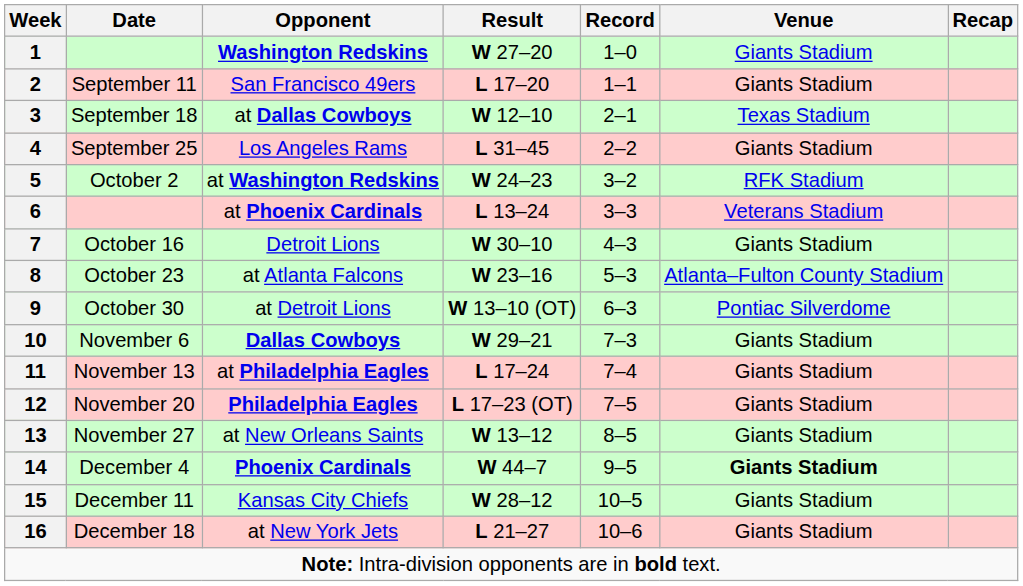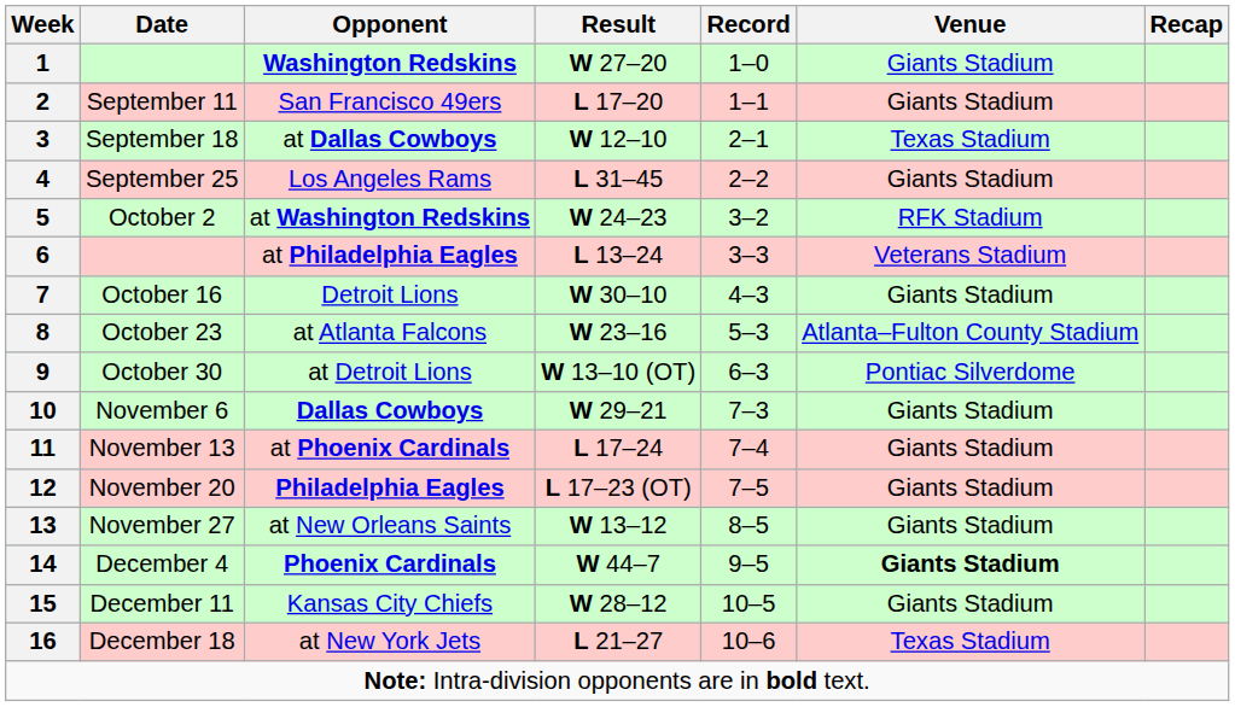6 | Opponent: at Phoenix Cardinals -> at Philadelphia Eagles
11 | Opponent: at Philadelphia Eagles -> at Phoenix Cardinals
16 | Venue: Giants Stadium -> Texas Stadium
